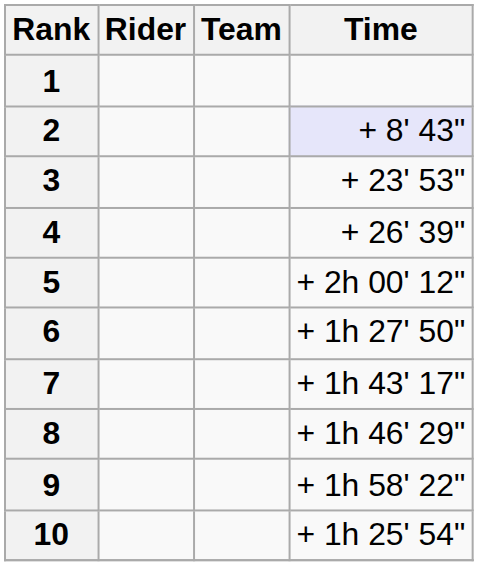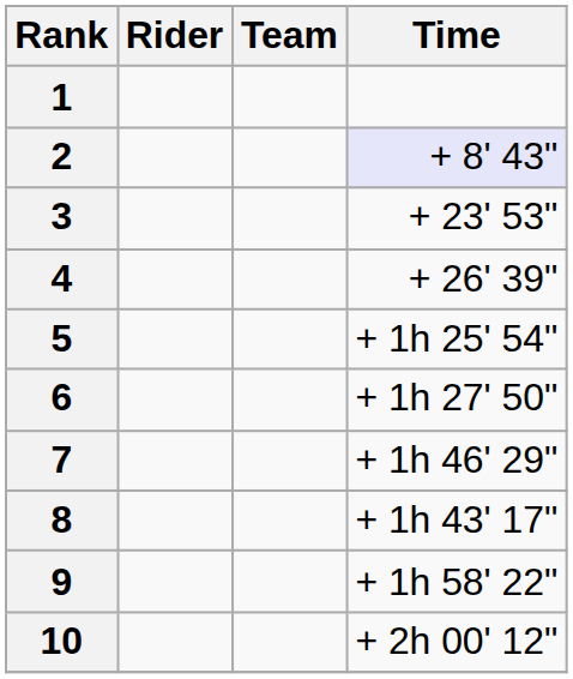5 | Time: + 2h 00' 12" -> + 1h 25' 54"
7 | Time: + 1h 43' 17" -> + 1h 46' 29"
8 | Time: + 1h 46' 29" -> + 1h 43' 17"
10 | Time: + 1h 25' 54" -> + 2h 00' 12"
